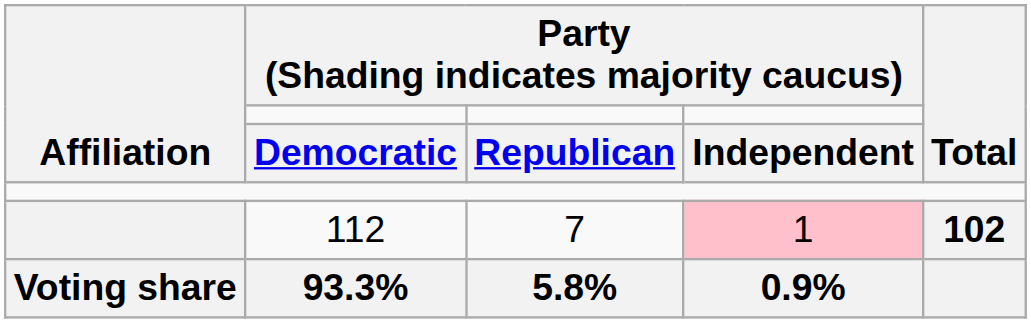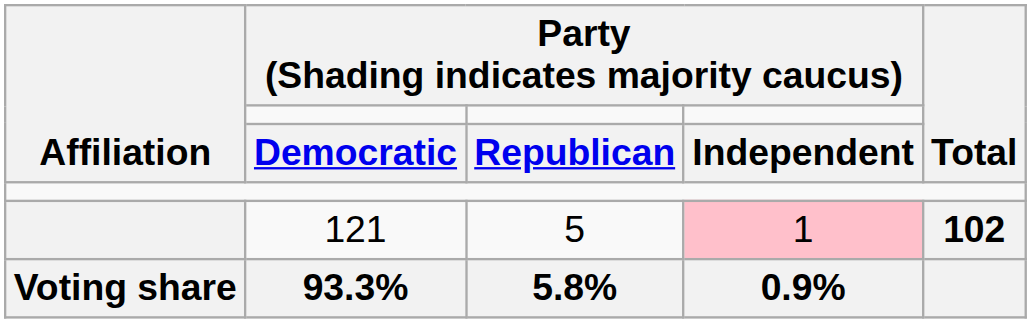row 5 | column 2: 112 -> 121
row 5 | column 3: 7 -> 5
